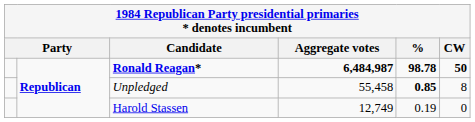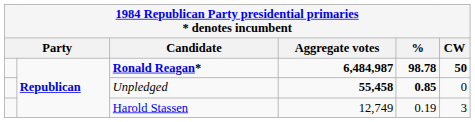Unpledged | Aggregate votes: normal -> bold
Unpledged | CW: 8 -> 0
Harold Stassen | CW: 0 -> 3
